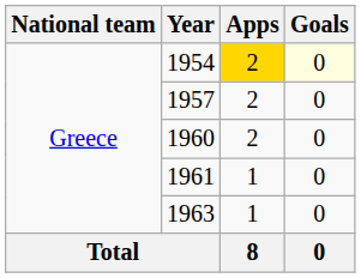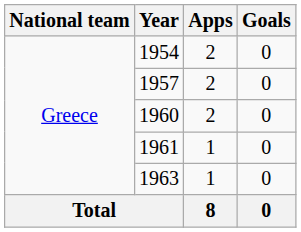1954 | Apps: gold background -> no background
1954 | Goals: lightyellow background -> no background
